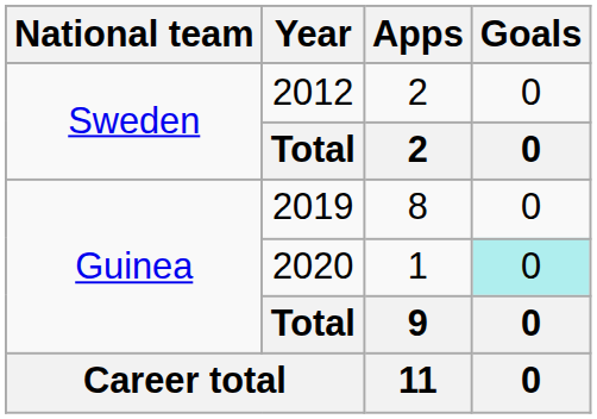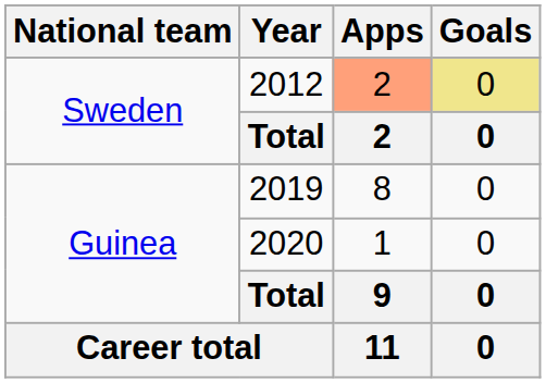2012 | Apps: no background -> lightsalmon background
2012 | Goals: no background -> khaki background
2020 | Goals: paleturquoise background -> no background
